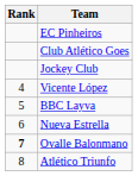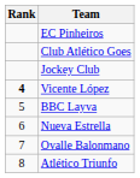Vicente López | Rank: normal -> bold
Ovalle Balonmano | Rank: bold -> normal
